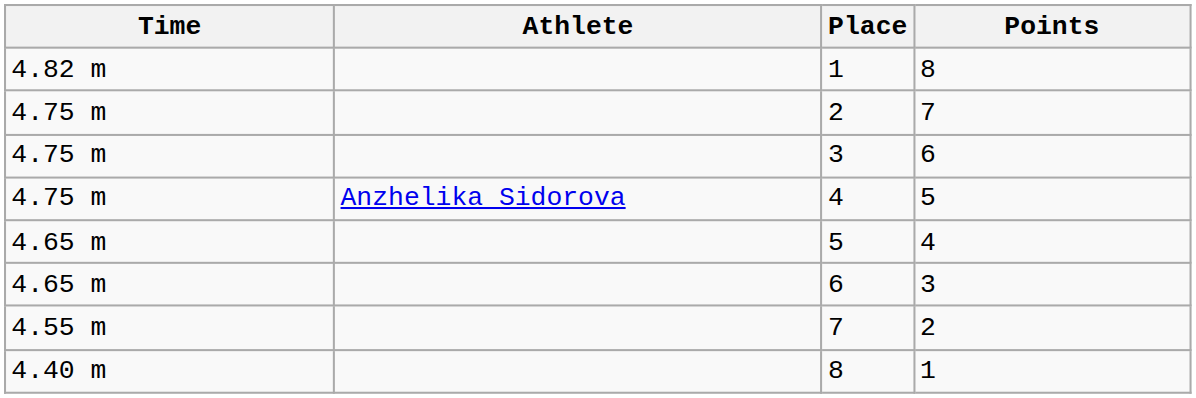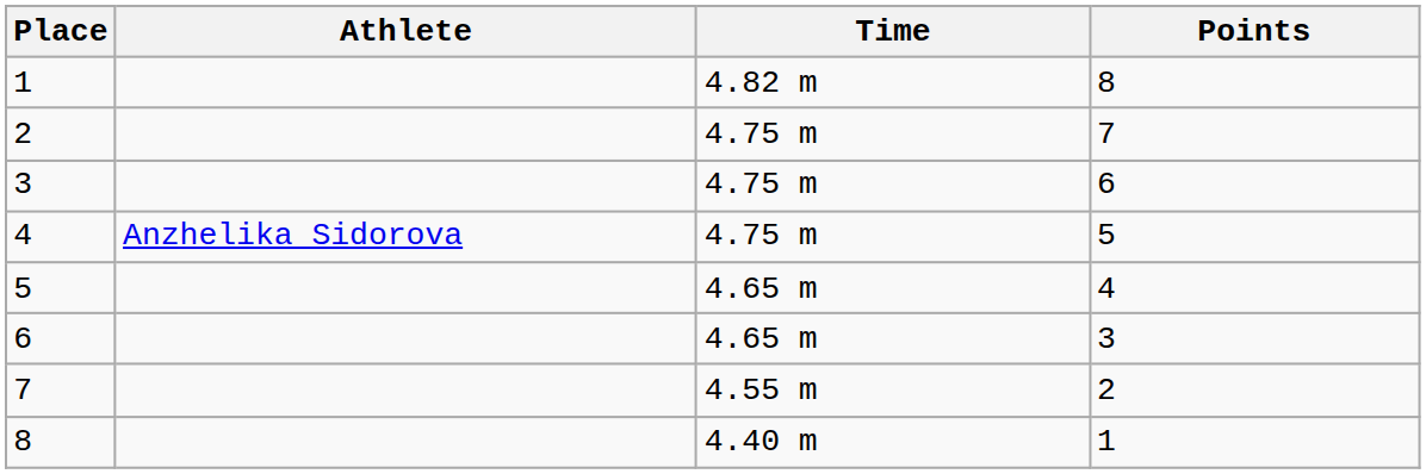columns swapped: Place <-> Time
